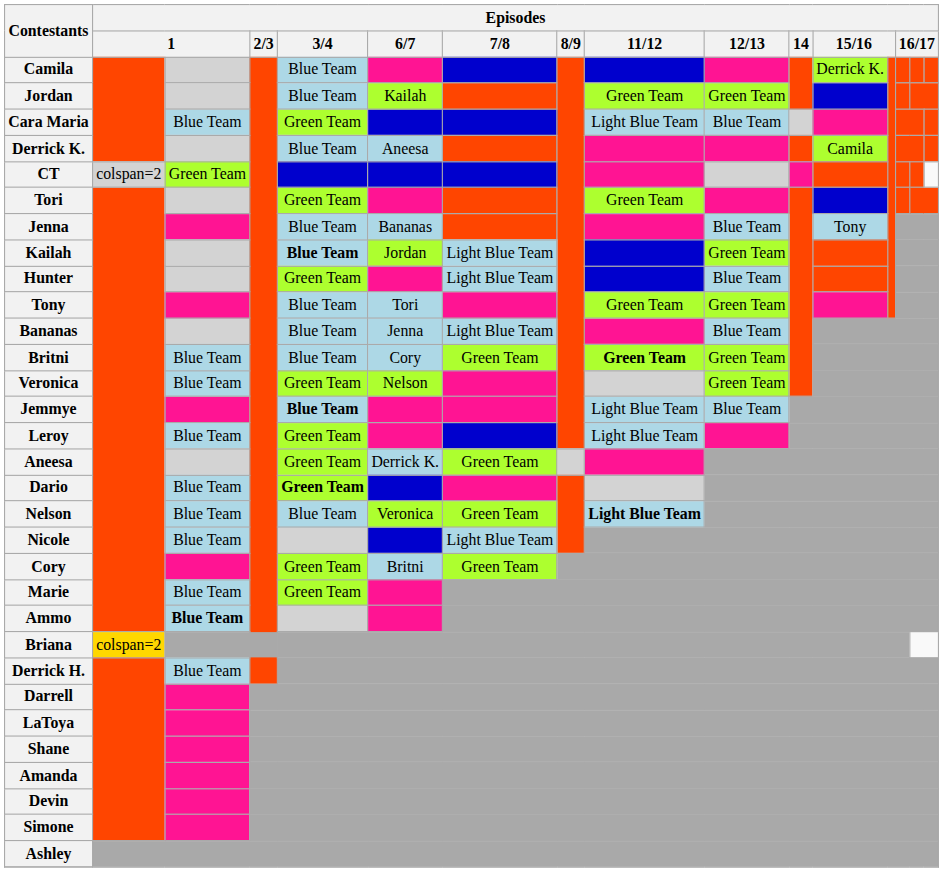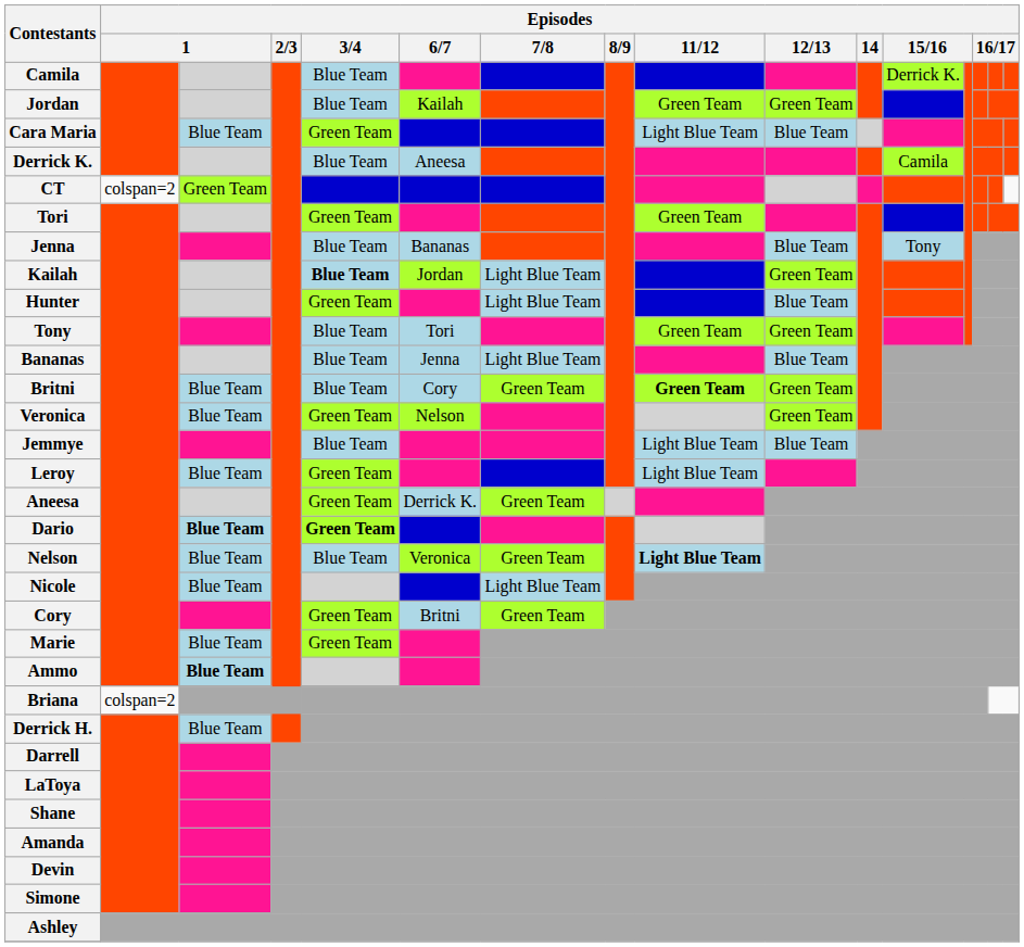CT | column 2: lightgrey background -> no background
Jemmye | Episodes / 3/4: bold -> normal
Dario | column 3: normal -> bold
Briana | column 2: gold background -> no background
